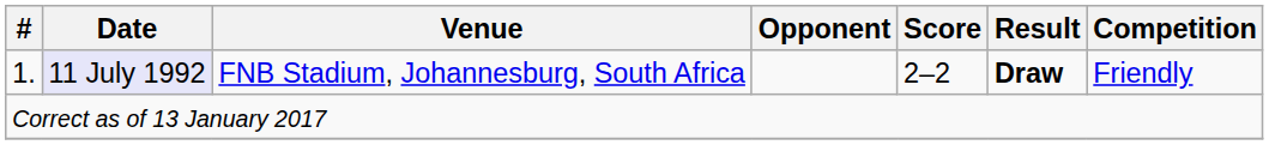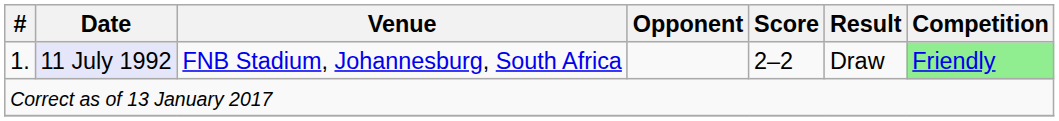1. | Result: bold -> normal
1. | Competition: no background -> lightgreen background
